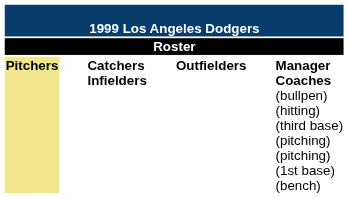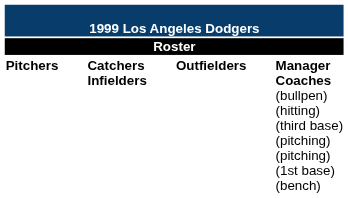Pitchers | column 1: khaki background -> no background
